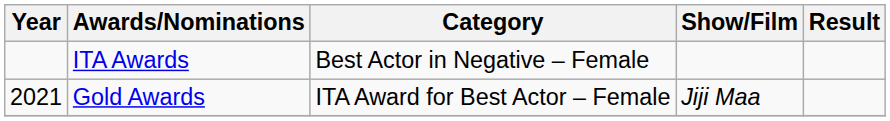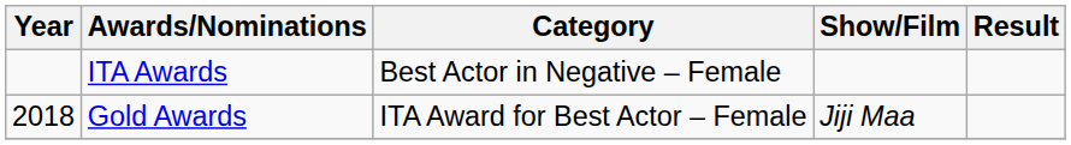Gold Awards | Year: 2021 -> 2018
